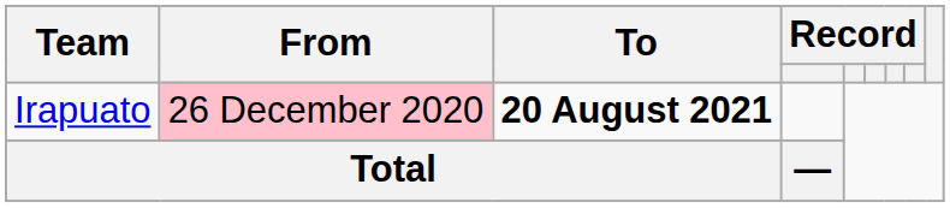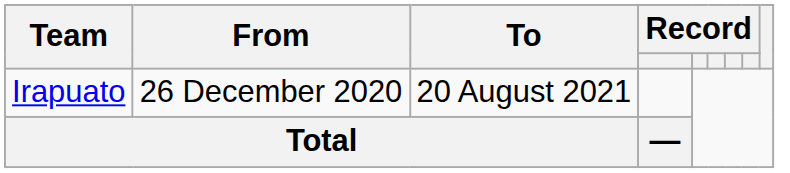Irapuato | From: pink background -> no background
Irapuato | To: bold -> normal
